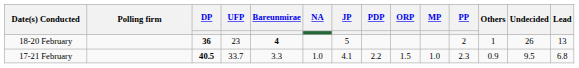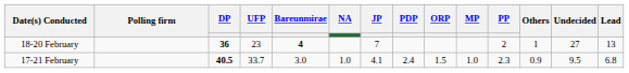18-20 February | JP: 5 -> 7
18-20 February | Undecided: 26 -> 27
17-21 February | Bareunmirae: 3.3 -> 3.0
17-21 February | PDP: 2.2 -> 2.4
